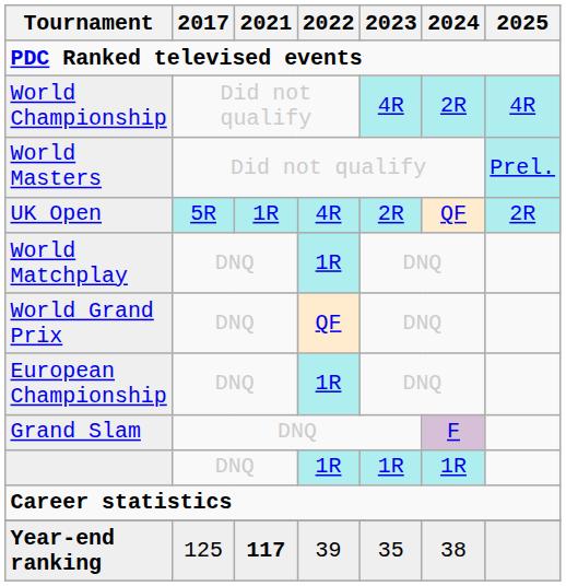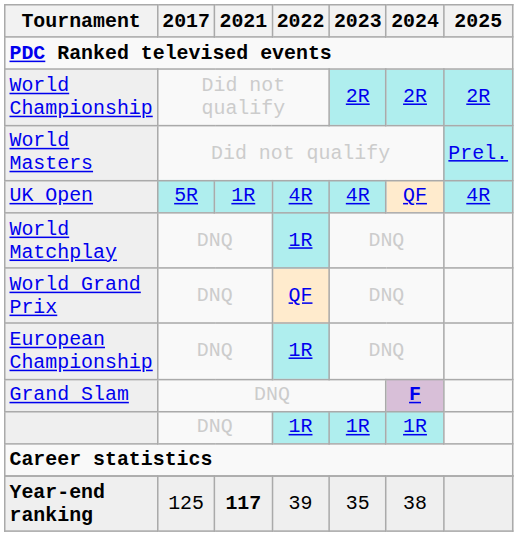World Championship | 2023: 4R -> 2R
World Championship | 2025: 4R -> 2R
UK Open | 2023: 2R -> 4R
UK Open | 2025: 2R -> 4R
Grand Slam | 2024: normal -> bold
